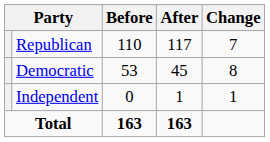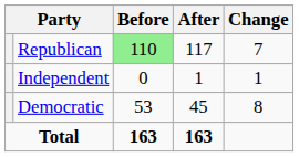Republican | Before: no background -> lightgreen background
rows swapped: Democratic <-> Independent
